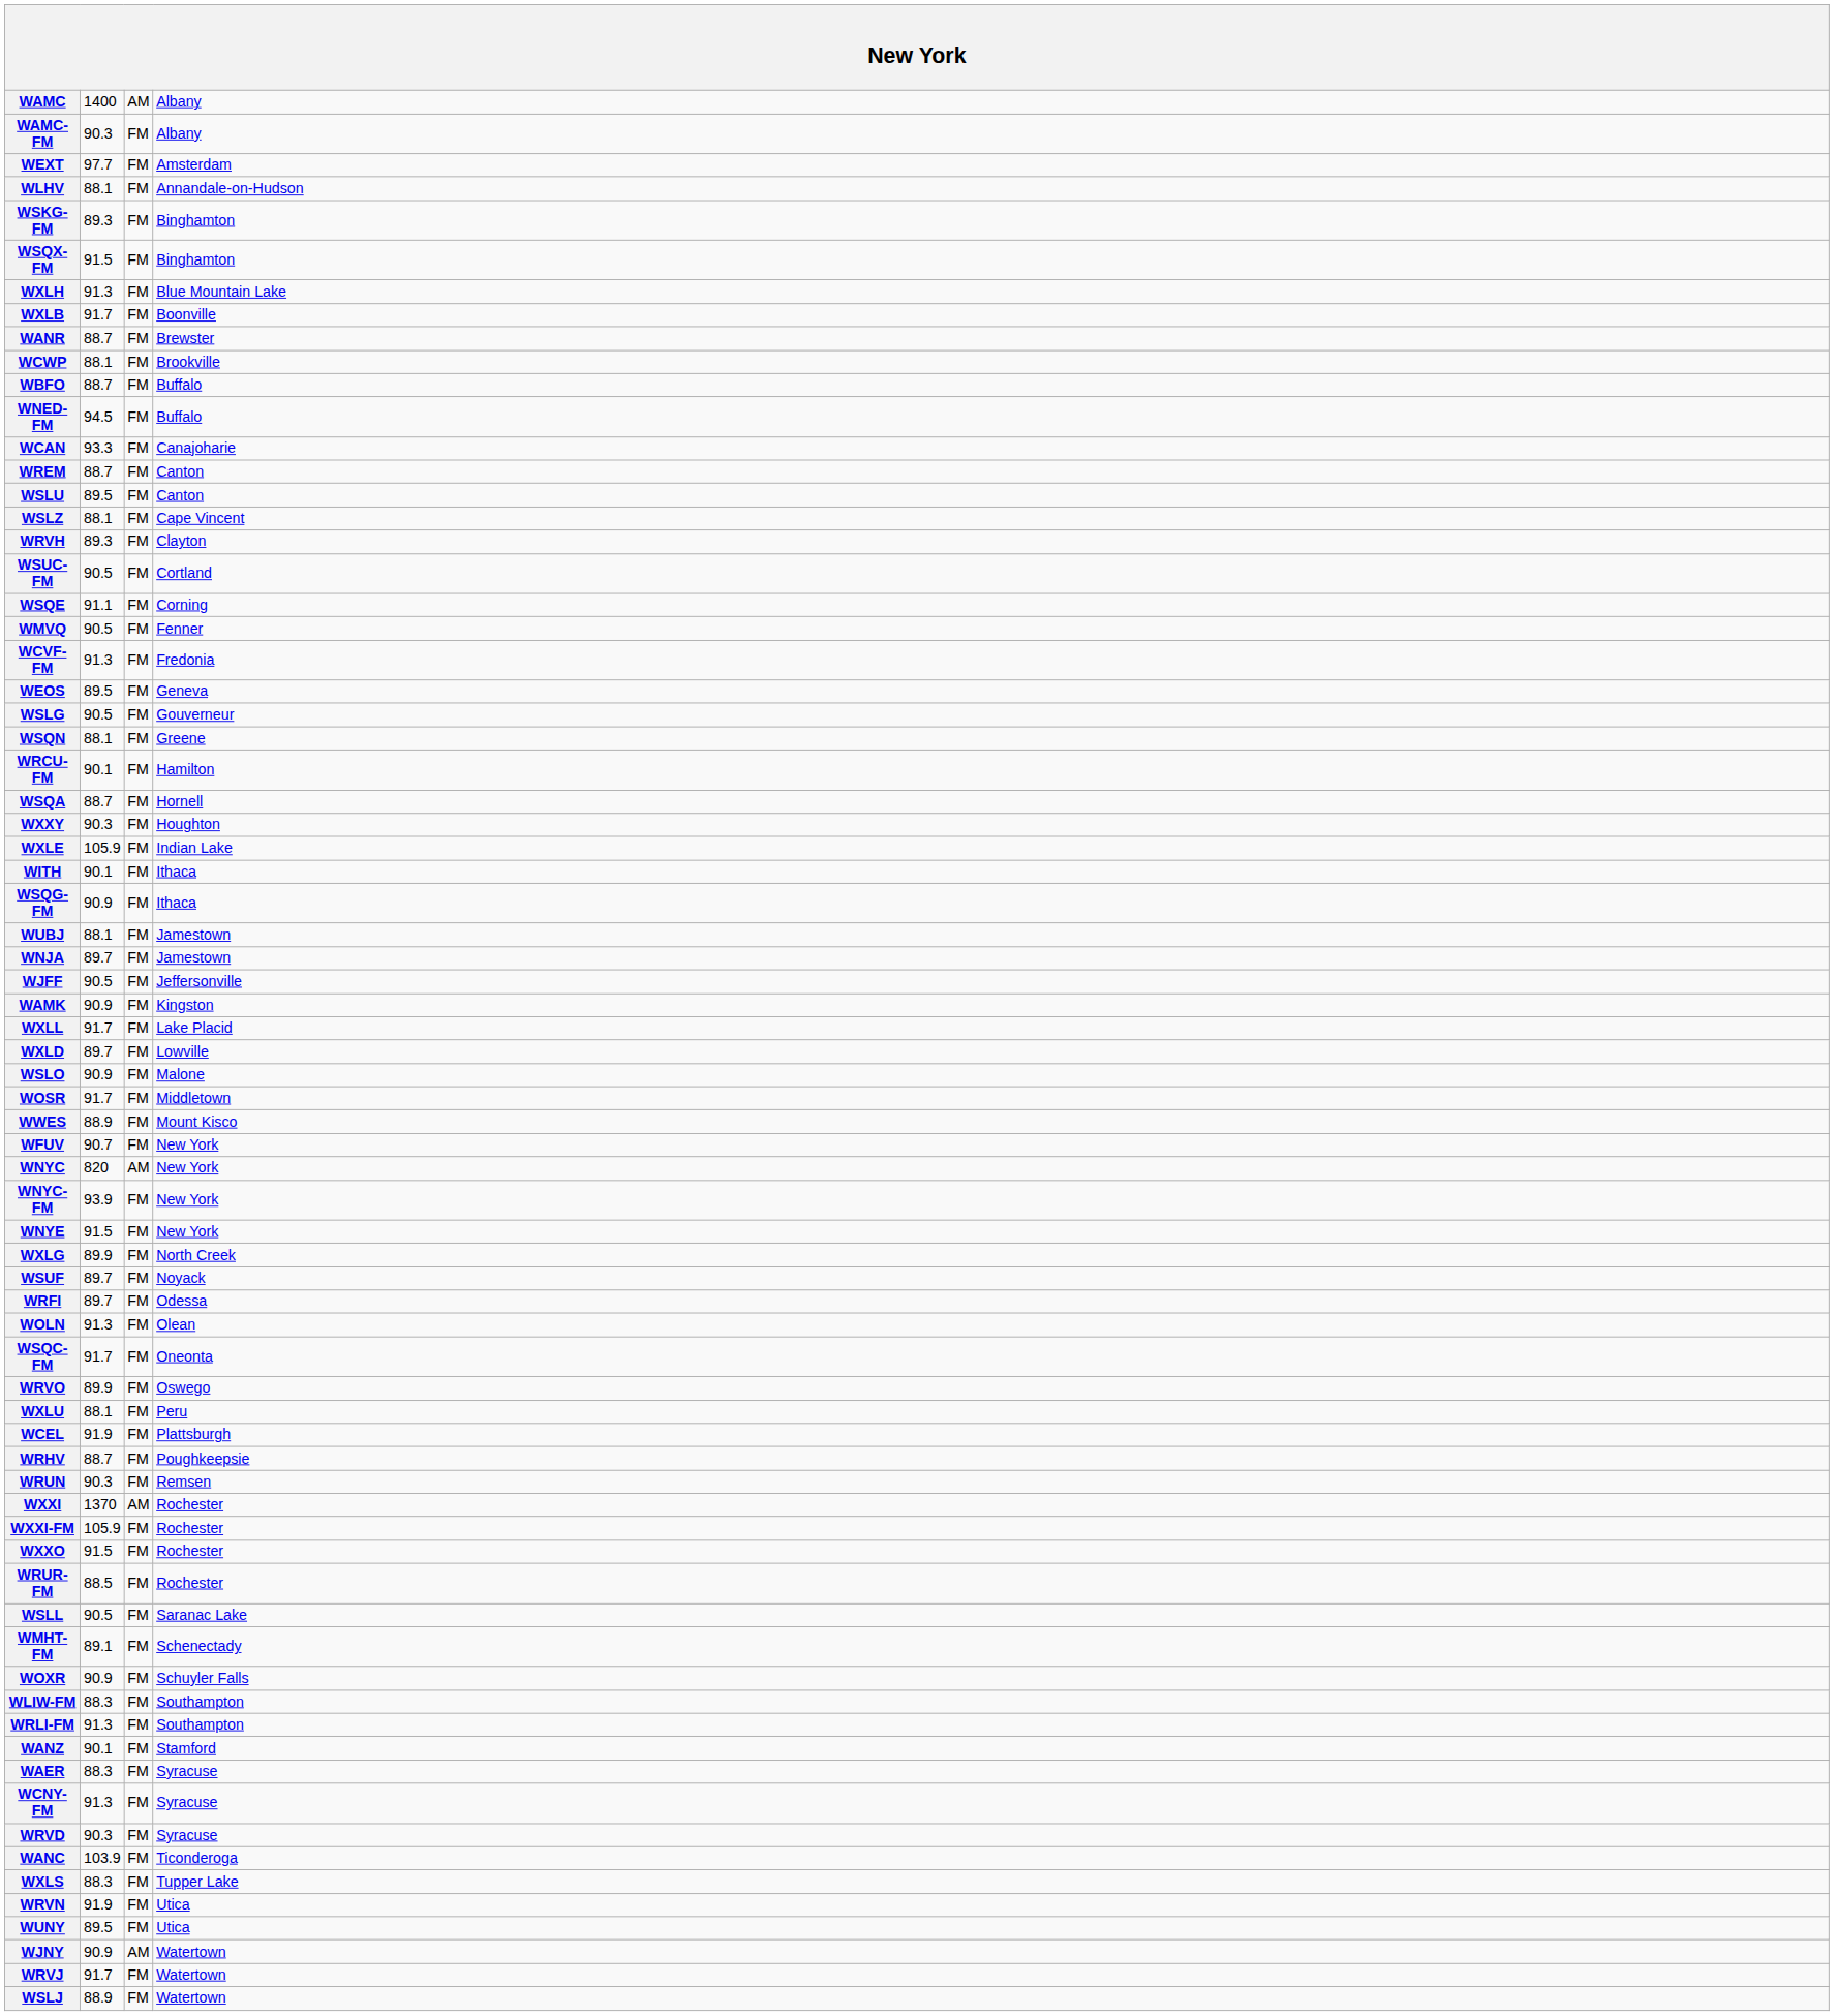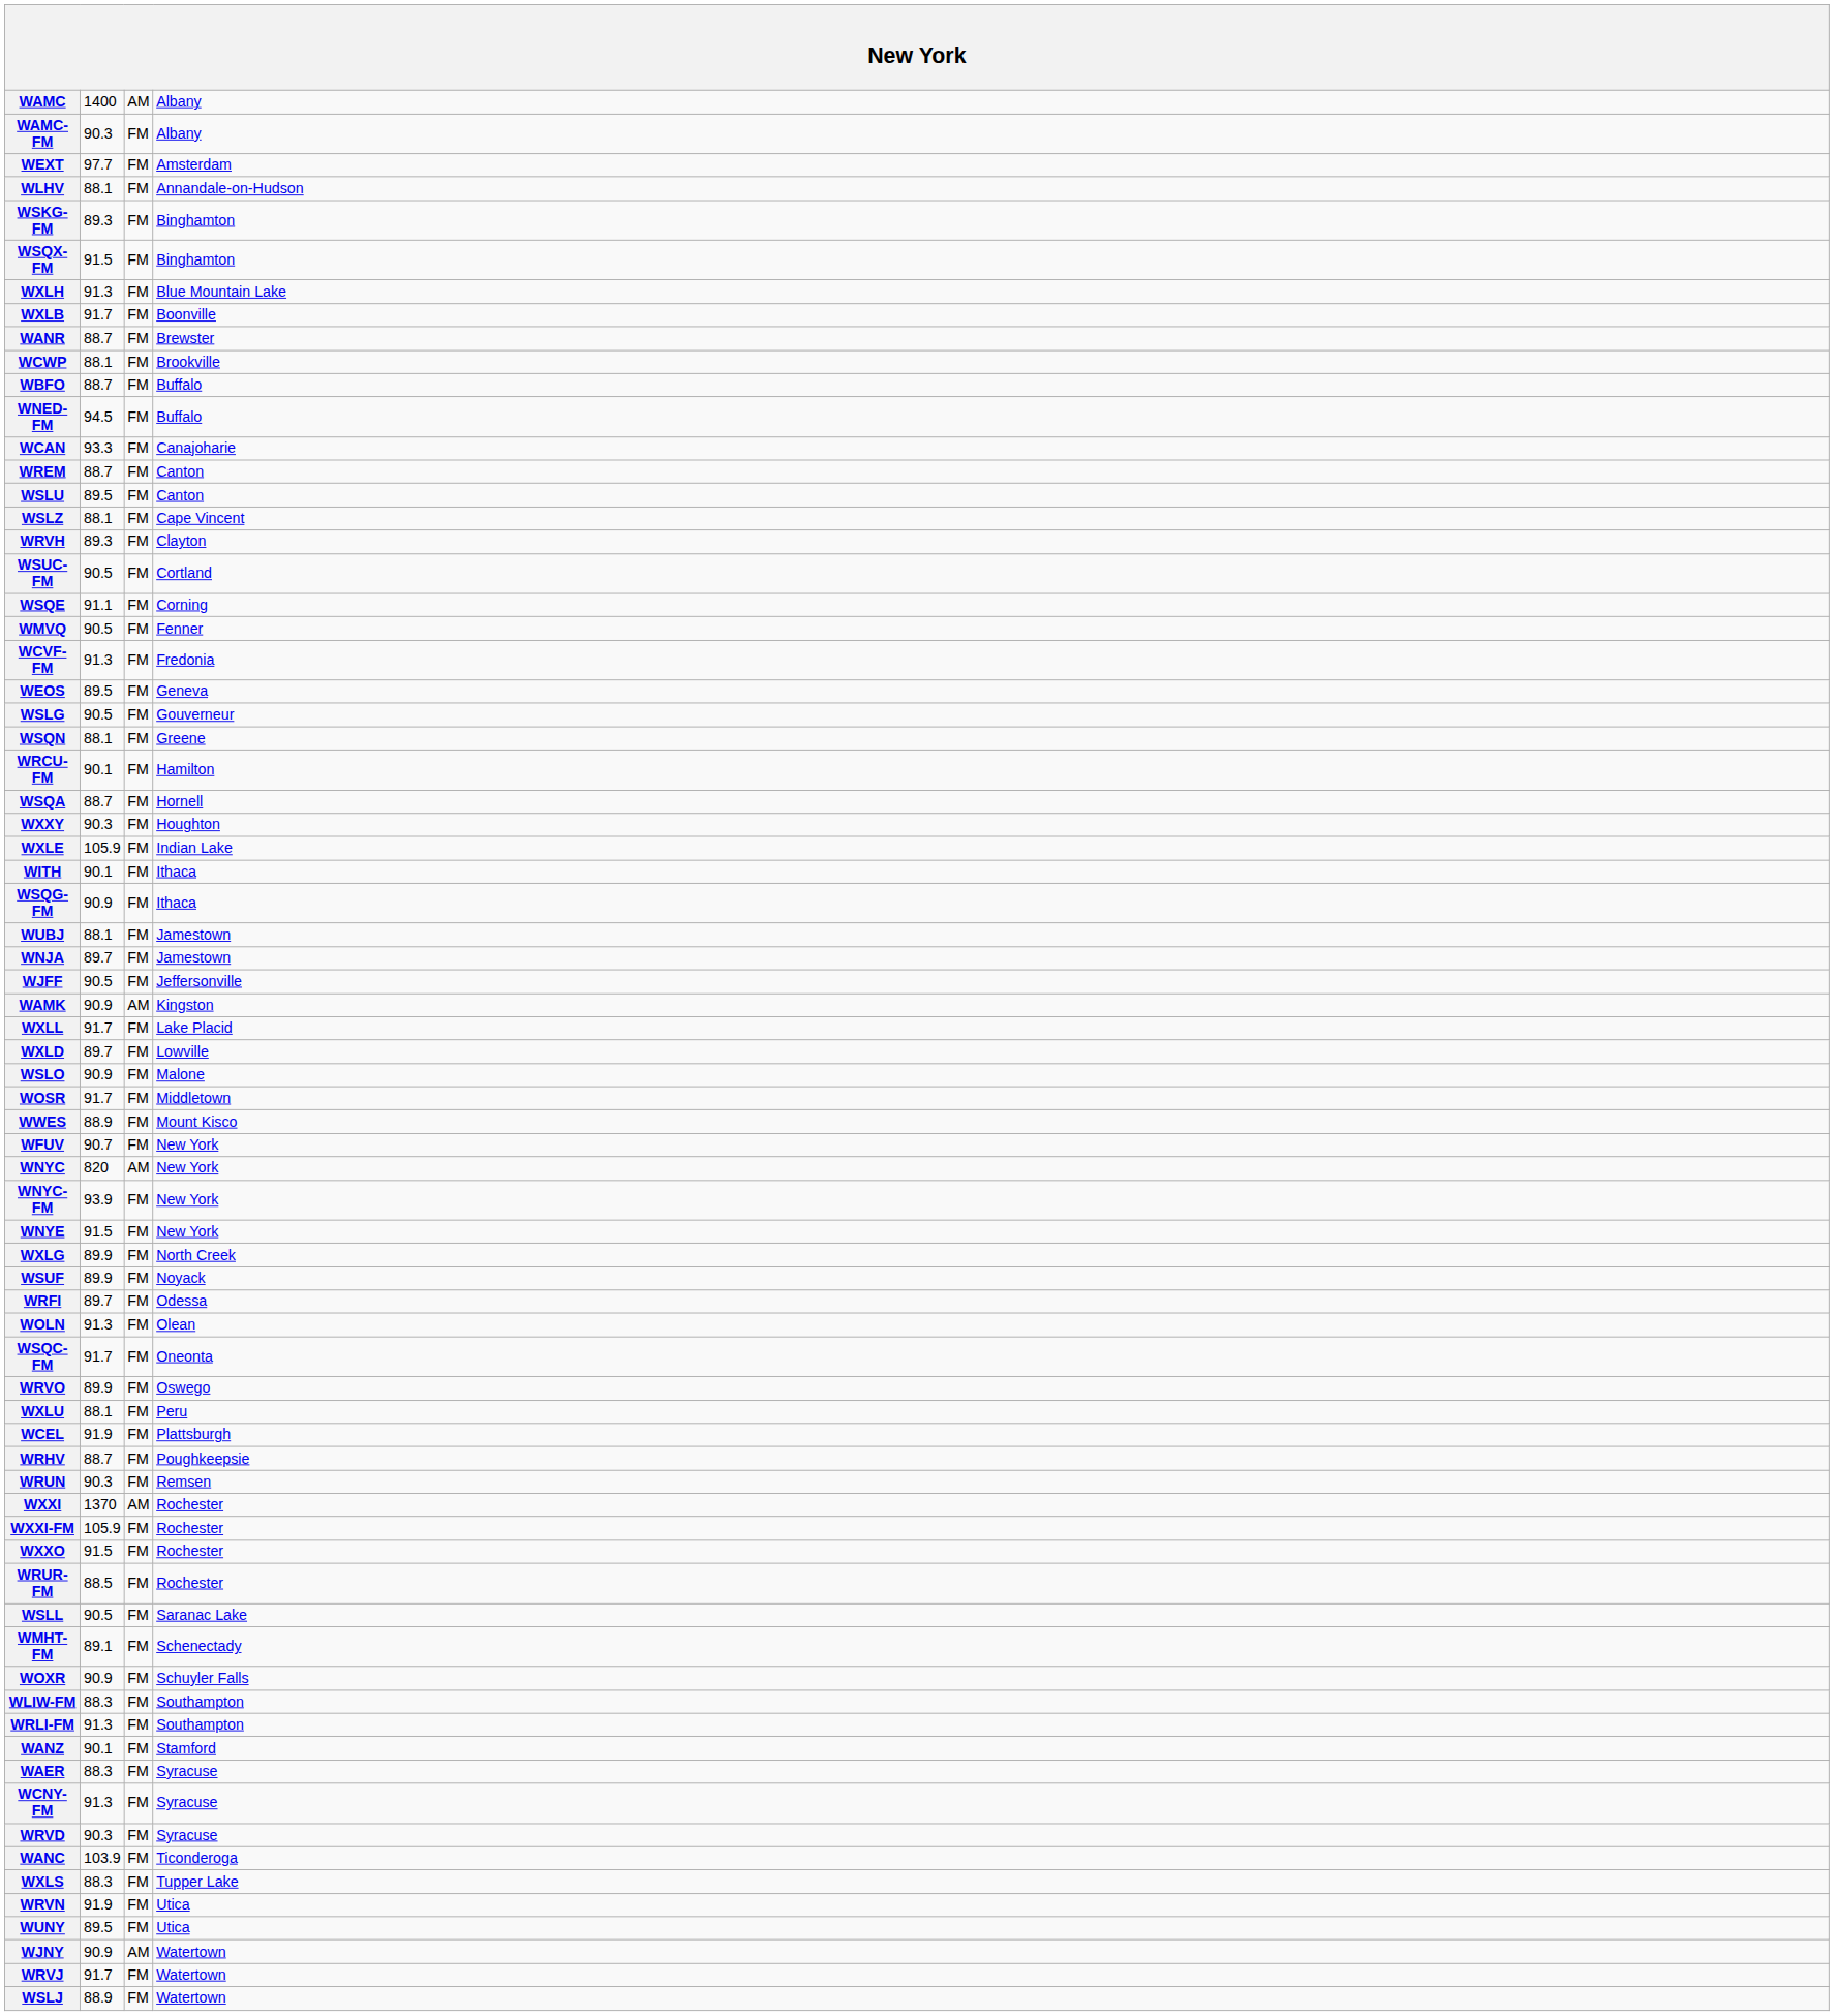WAMK | column 3: FM -> AM
WSUF | column 2: 89.7 -> 89.9
